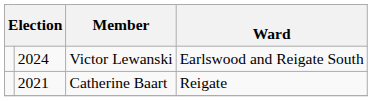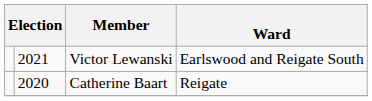Victor Lewanski | column 2: 2024 -> 2021
Catherine Baart | column 2: 2021 -> 2020
